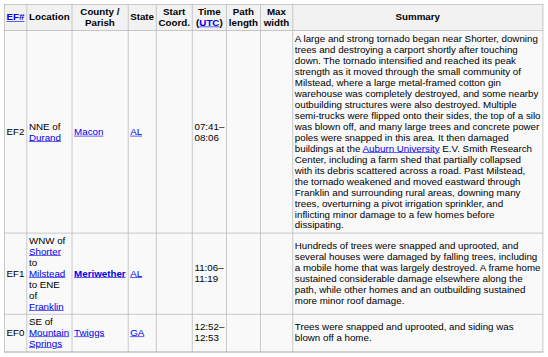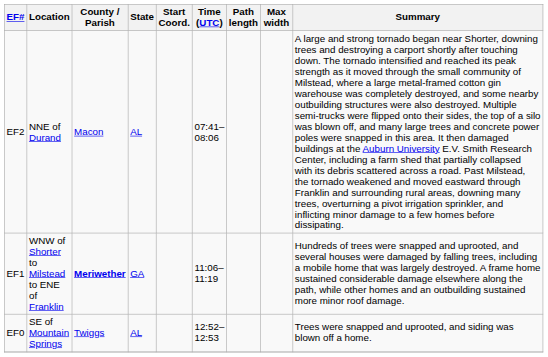EF1 | State: AL -> GA
EF0 | State: GA -> AL
